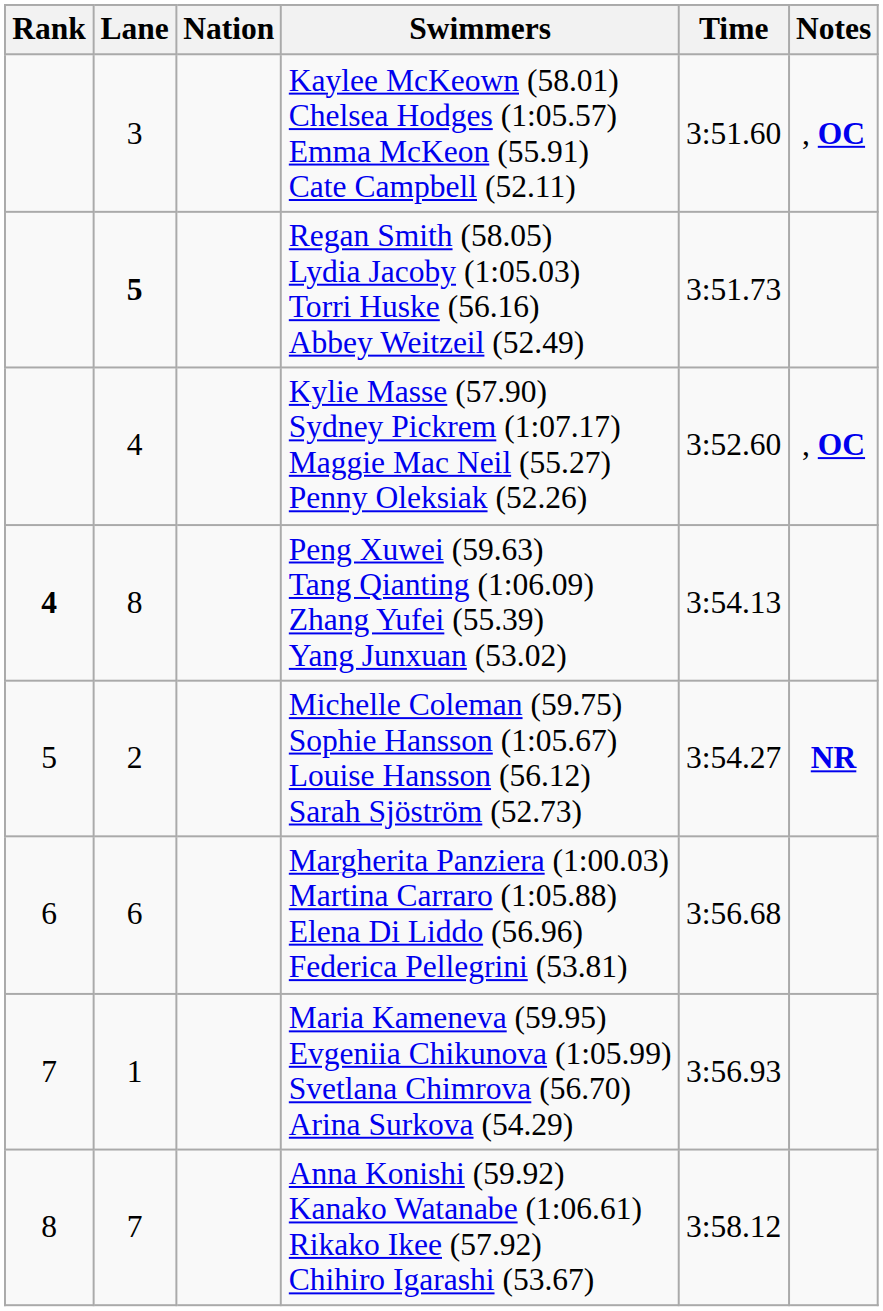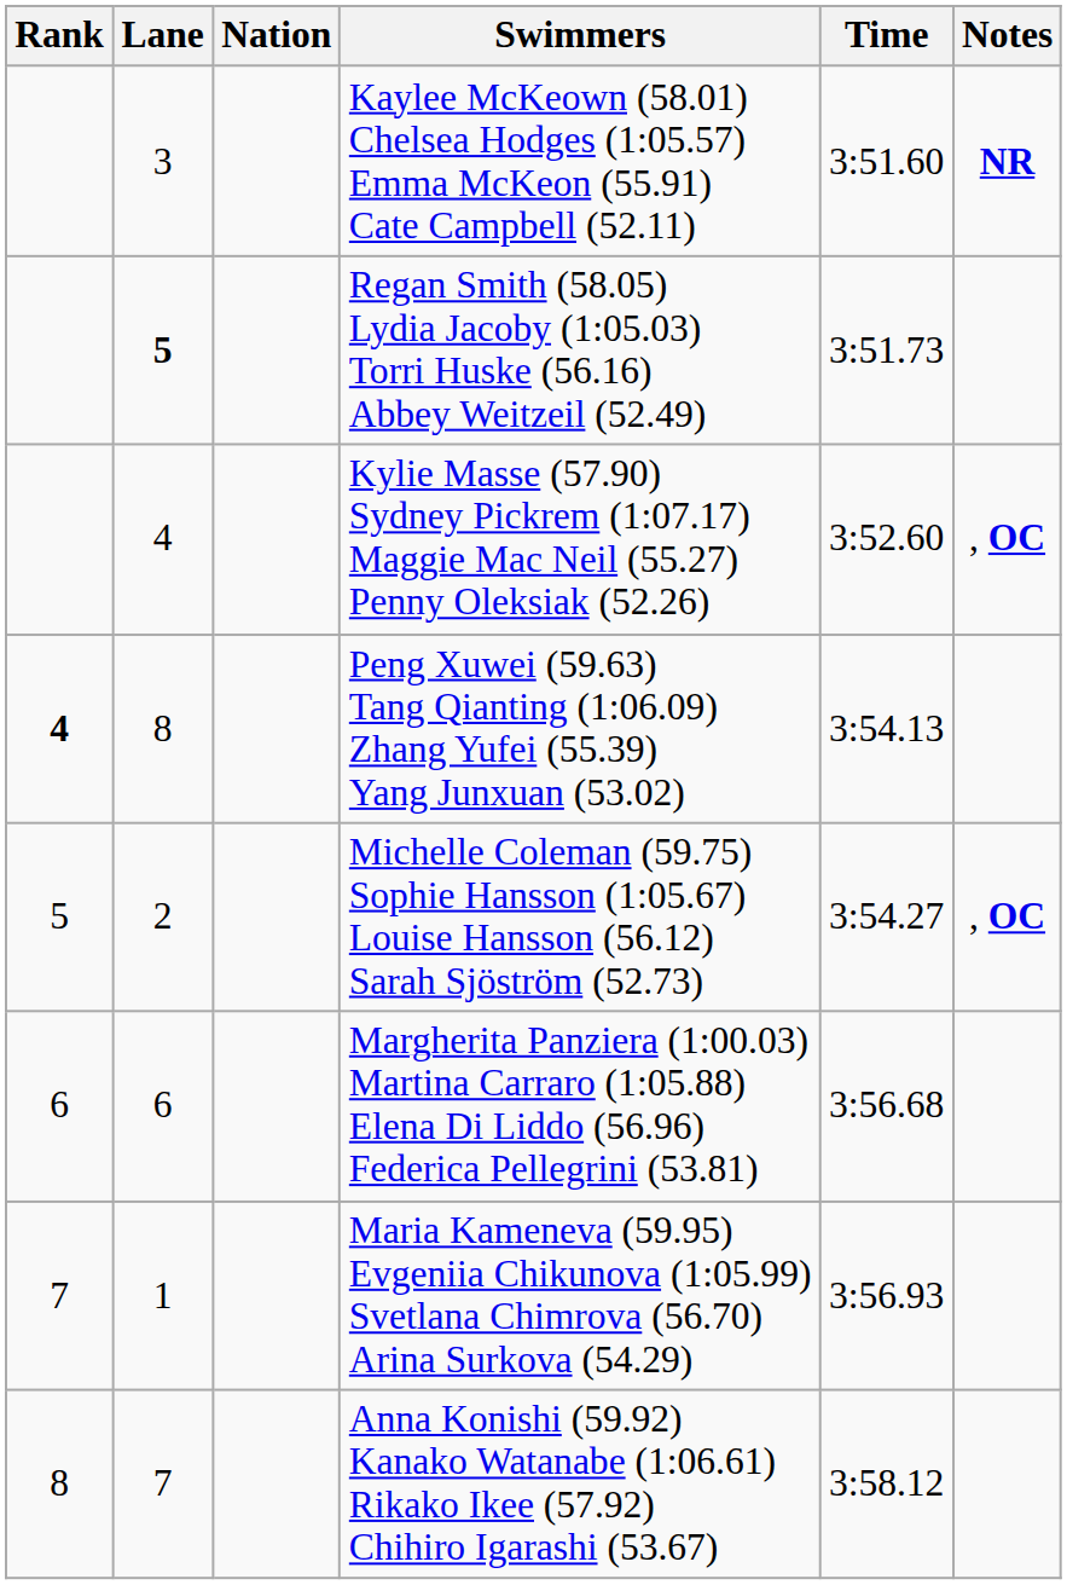row 2 | Notes: , OC -> NR
row 6 | Notes: NR -> , OC
